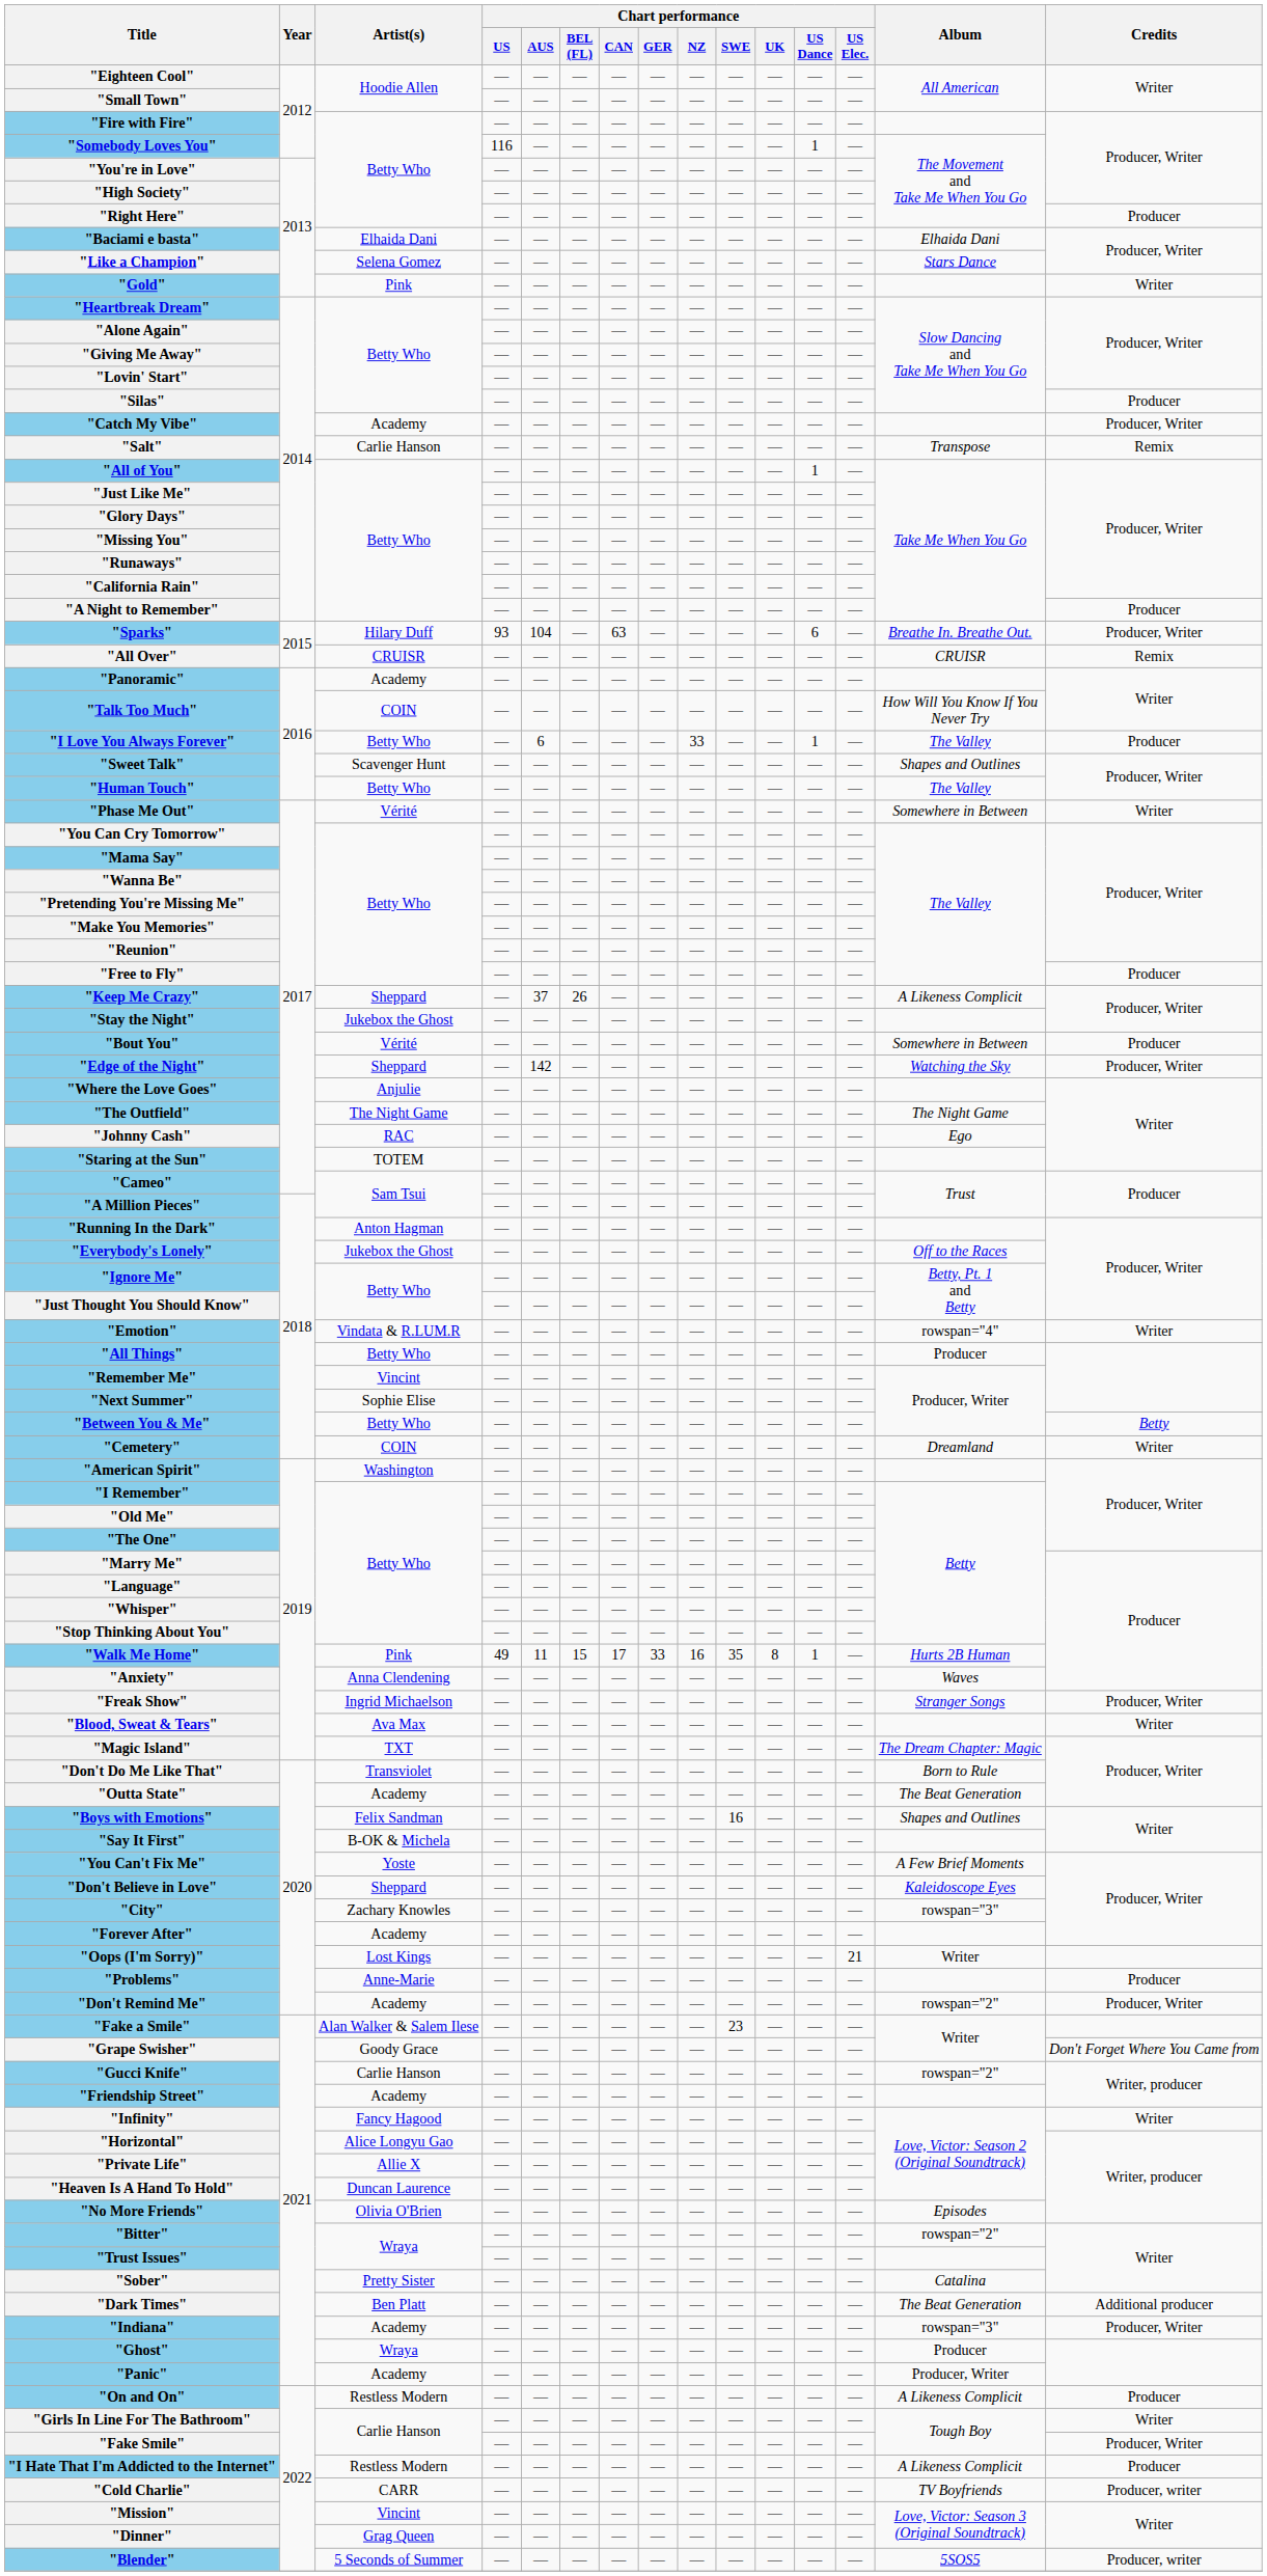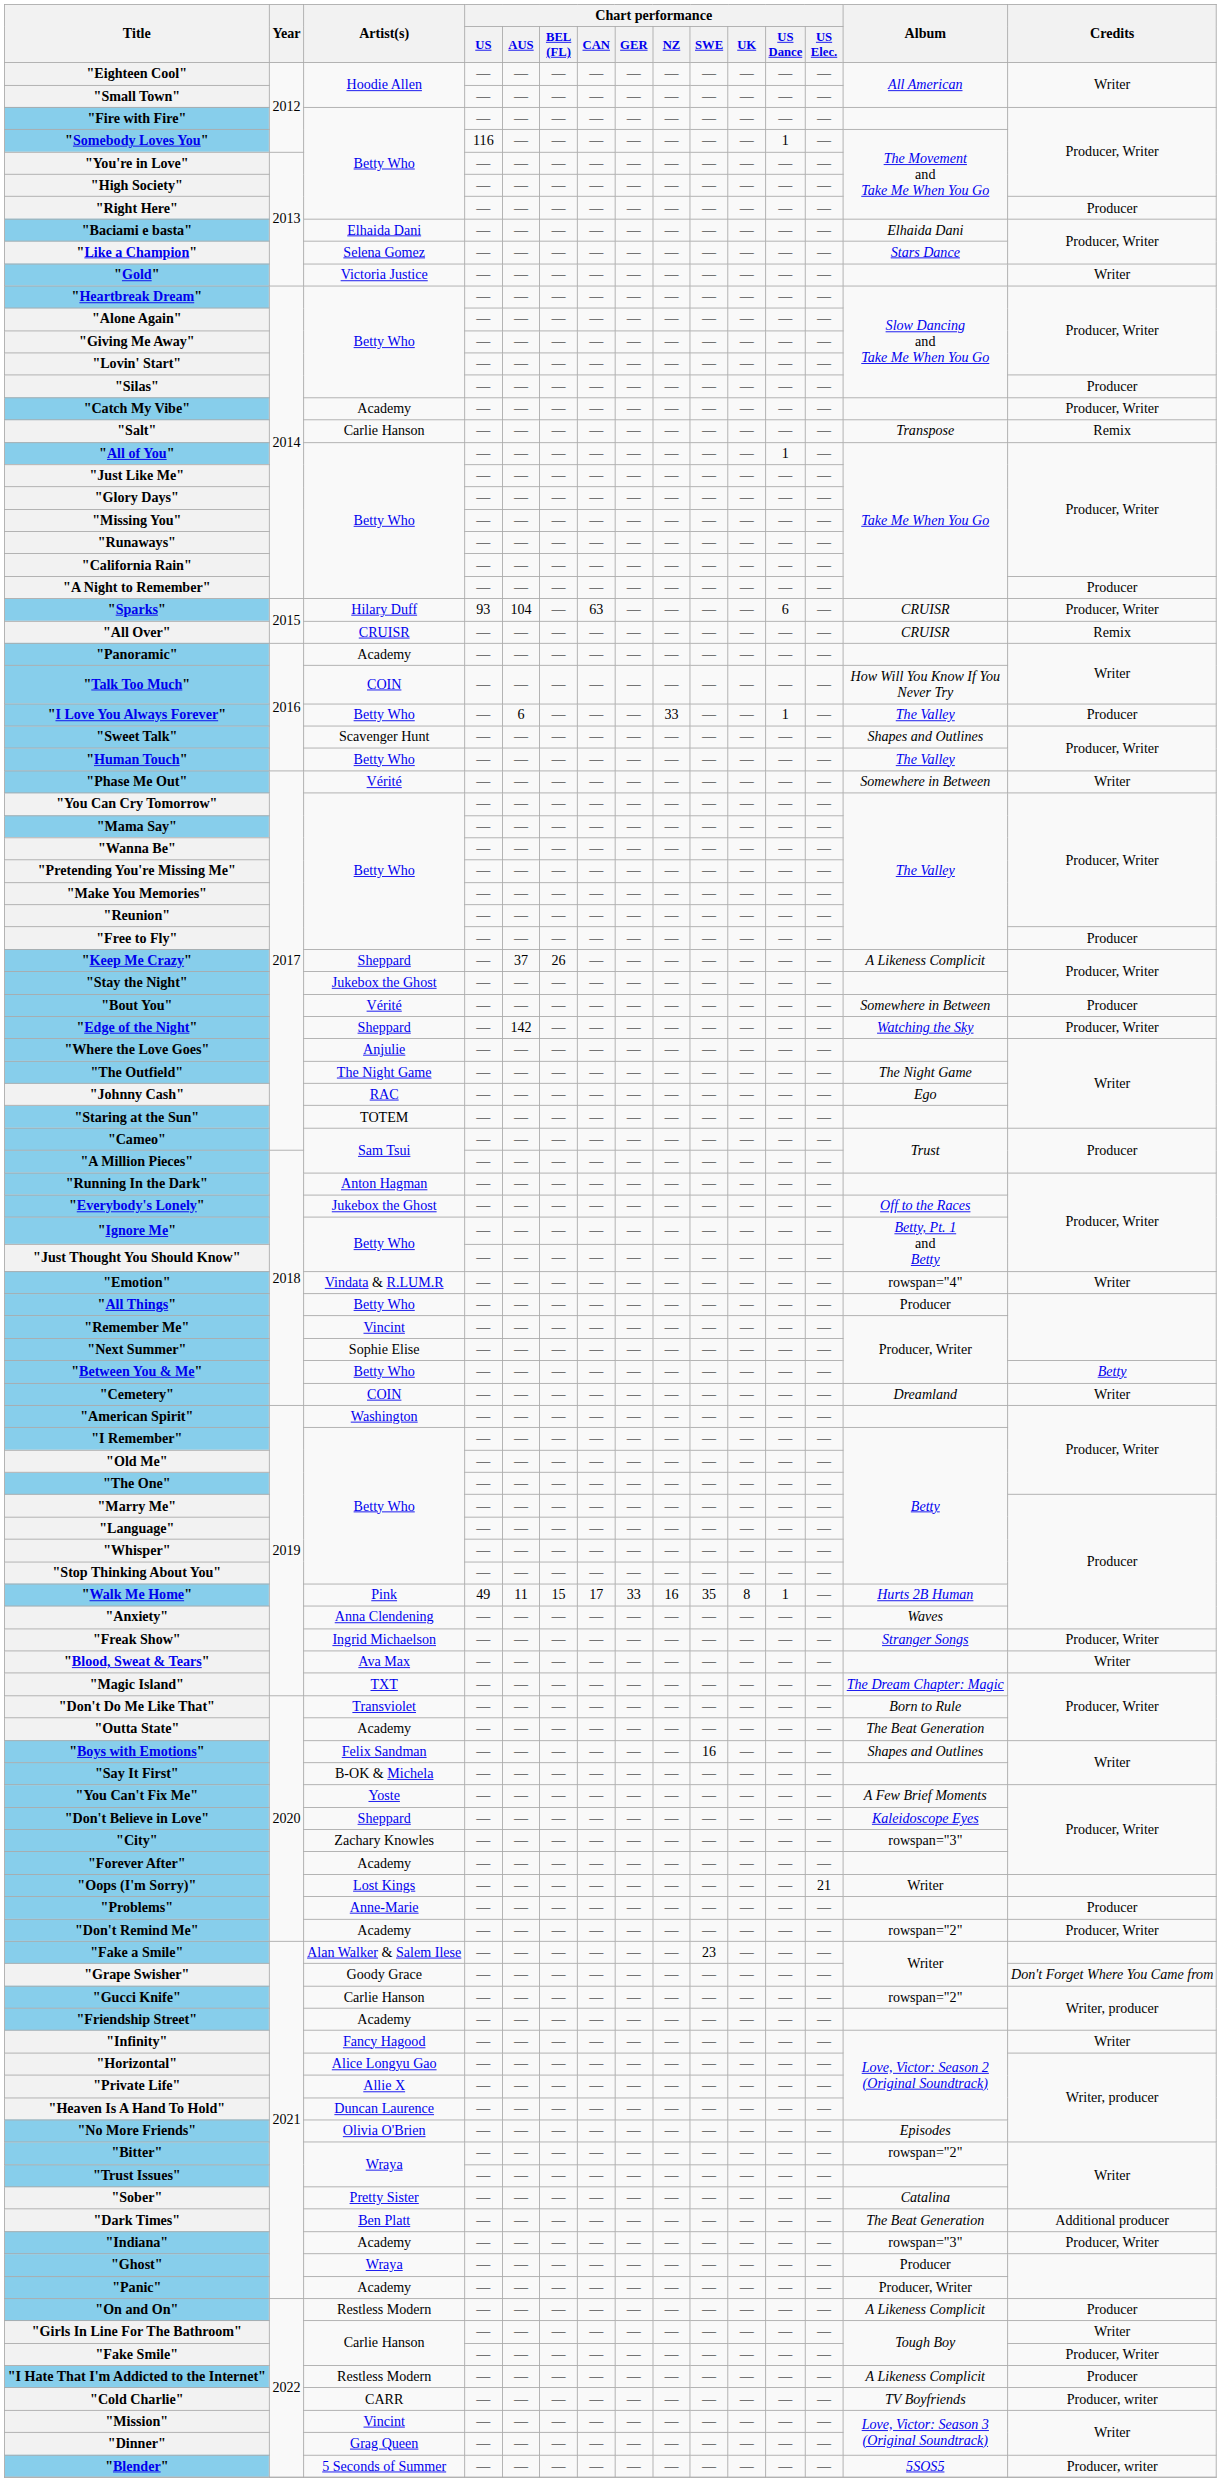"Gold" | Artist(s): Pink -> Victoria Justice
"Sparks" | Album: Breathe In. Breathe Out. -> CRUISR
